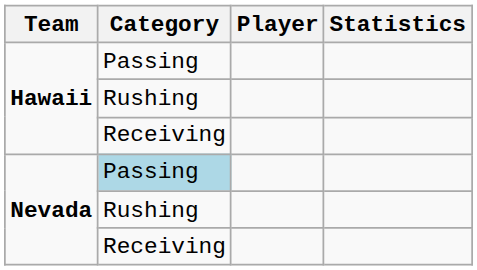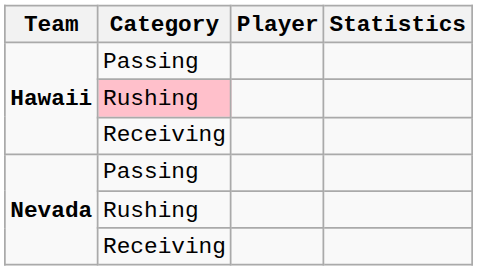Hawaii / Rushing | Category: no background -> pink background
Nevada / Passing | Category: lightblue background -> no background
